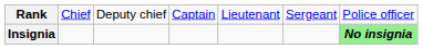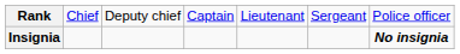Insignia | column 7: lightgreen background -> no background
